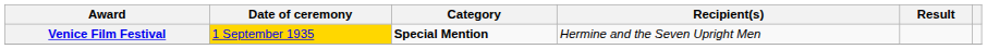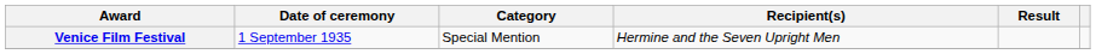Venice Film Festival | Date of ceremony: gold background -> no background
Venice Film Festival | Category: bold -> normal
